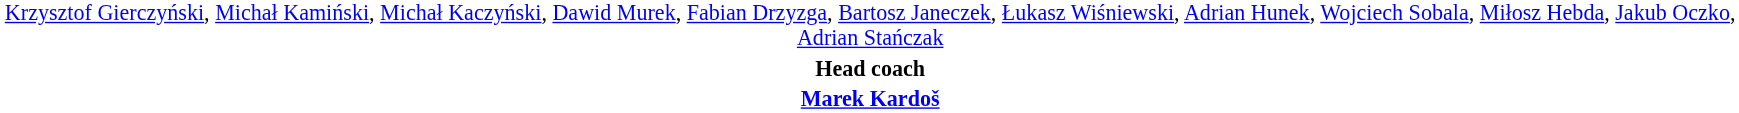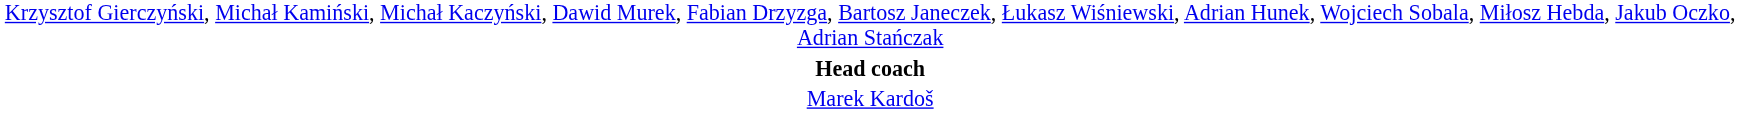row 3 | column 1: bold -> normal
